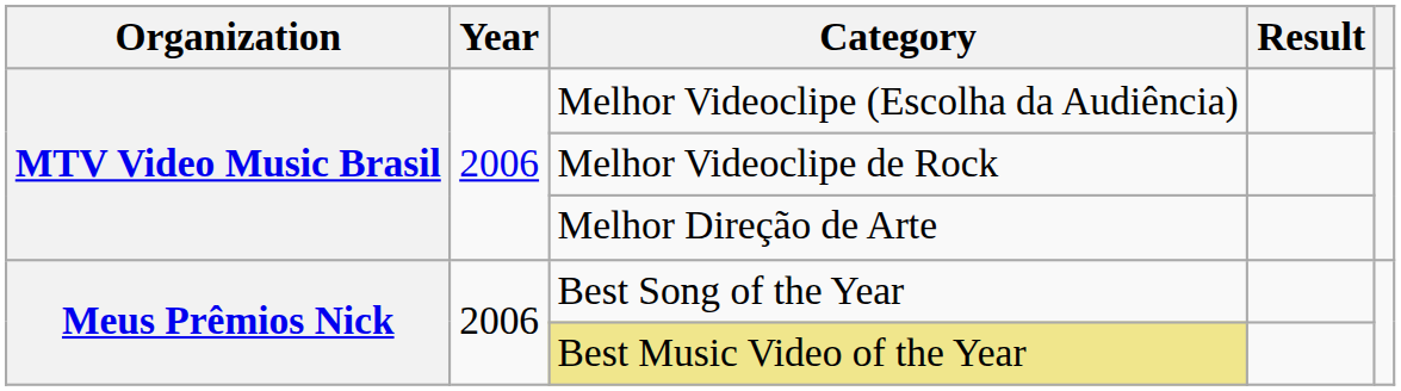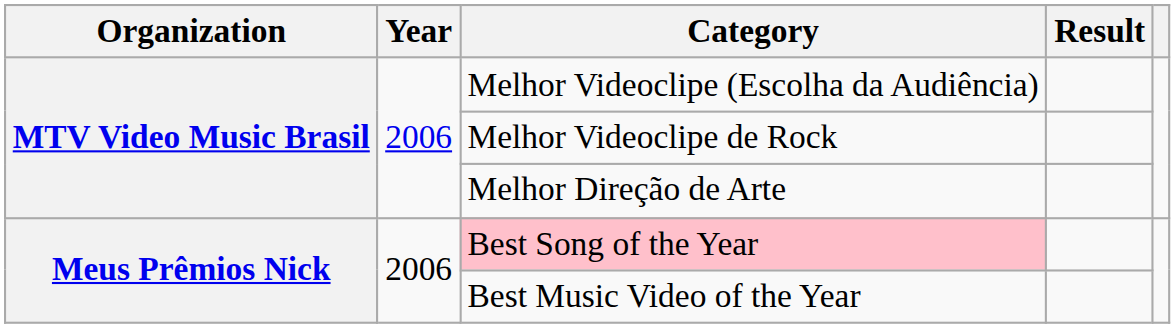Best Song of the Year | Category: no background -> pink background
Best Music Video of the Year | Category: khaki background -> no background
